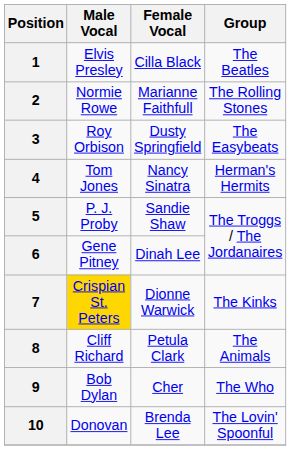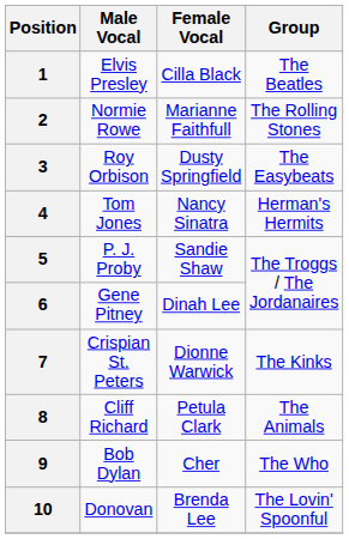7 | Male Vocal: gold background -> no background
